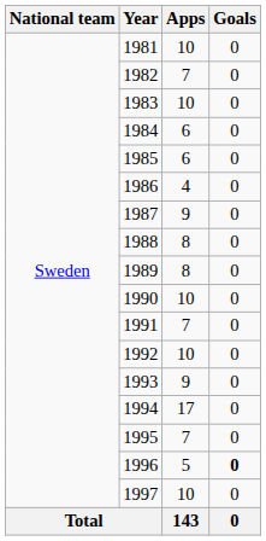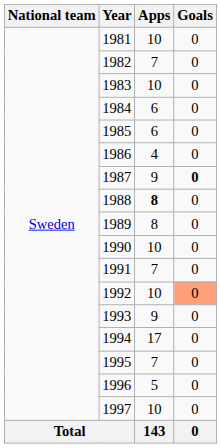1987 | Goals: normal -> bold
1988 | Apps: normal -> bold
1992 | Goals: no background -> lightsalmon background
1996 | Goals: bold -> normal
